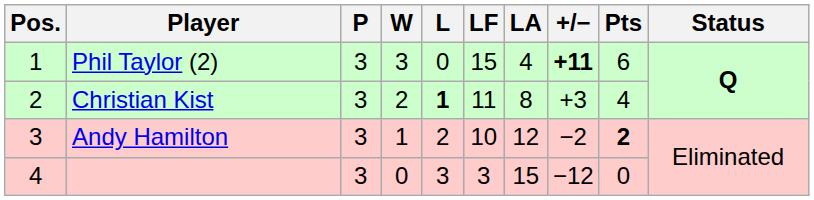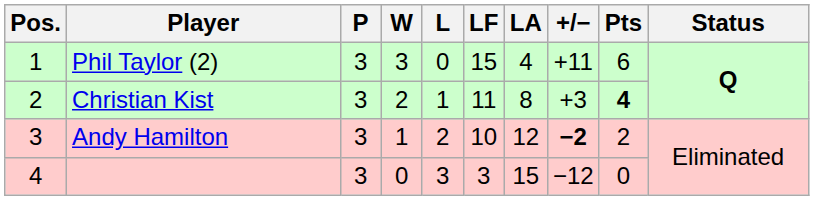Phil Taylor (2) | +/−: bold -> normal
Christian Kist | L: bold -> normal
Christian Kist | Pts: normal -> bold
Andy Hamilton | +/−: normal -> bold
Andy Hamilton | Pts: bold -> normal
